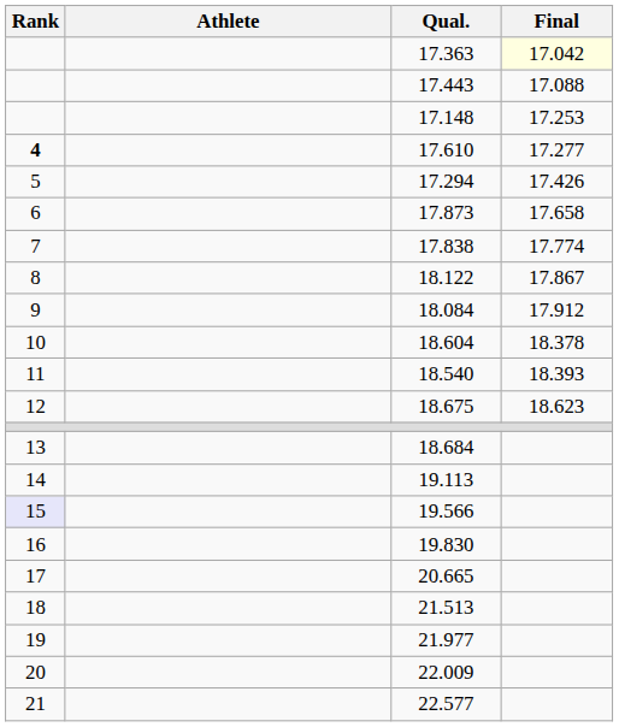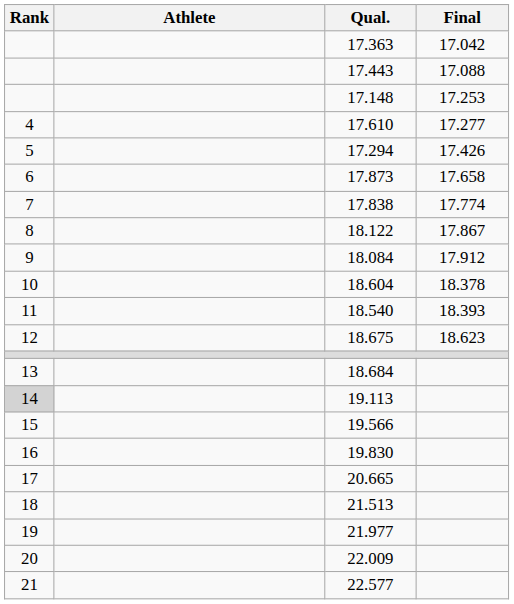17.363 | Final: lightyellow background -> no background
17.610 | Rank: bold -> normal
19.113 | Rank: no background -> lightgrey background
19.566 | Rank: lavender background -> no background
